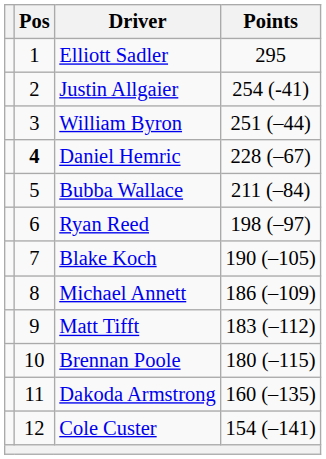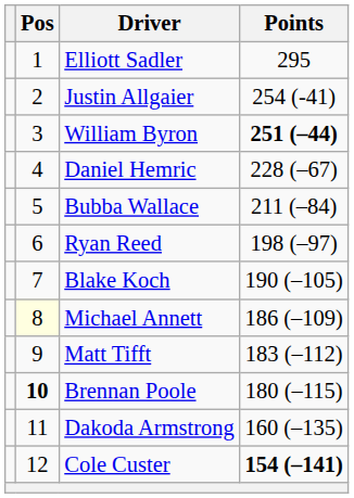William Byron | Points: normal -> bold
Daniel Hemric | Pos: bold -> normal
Michael Annett | Pos: no background -> lightyellow background
Brennan Poole | Pos: normal -> bold
Cole Custer | Points: normal -> bold
